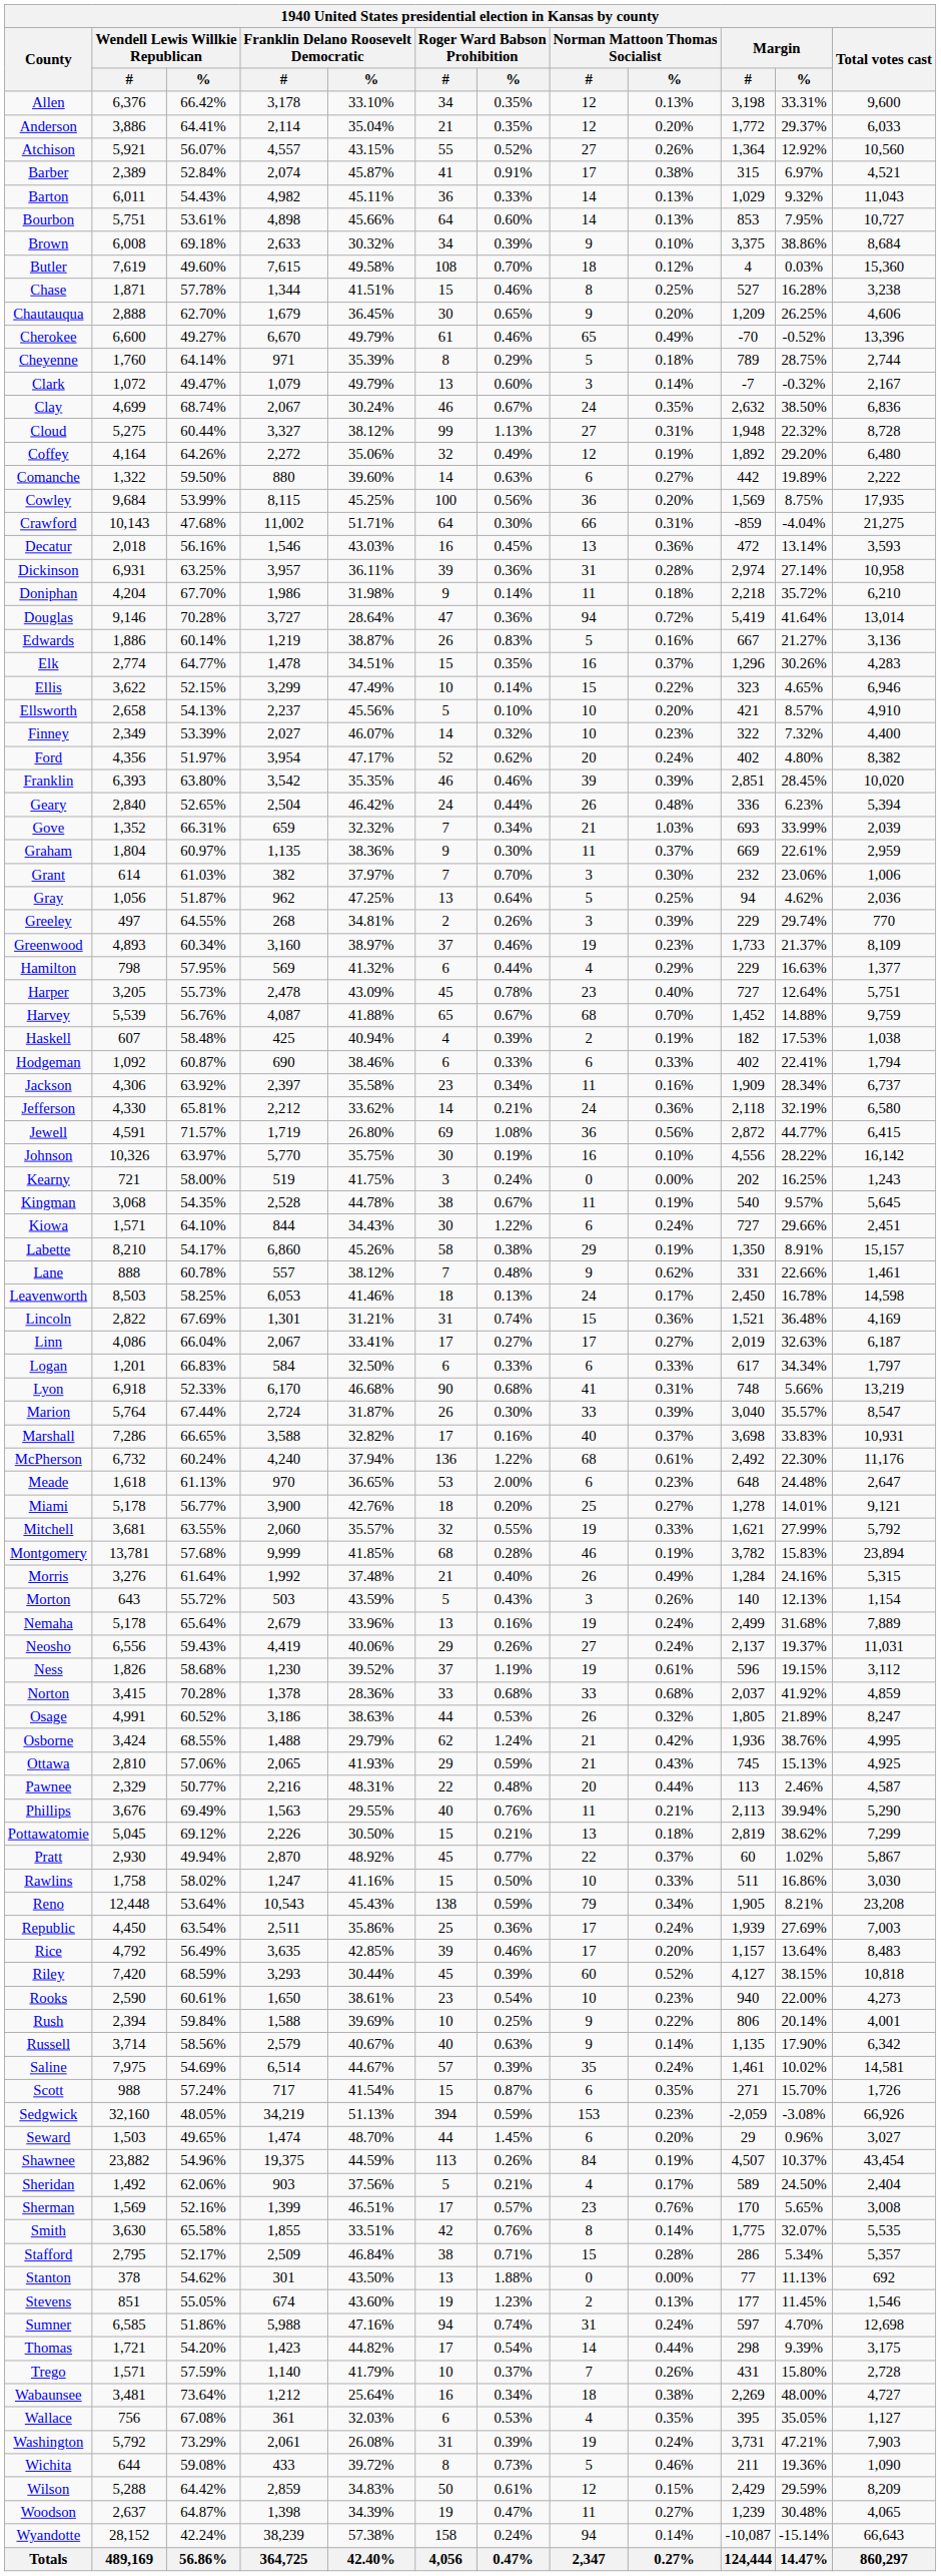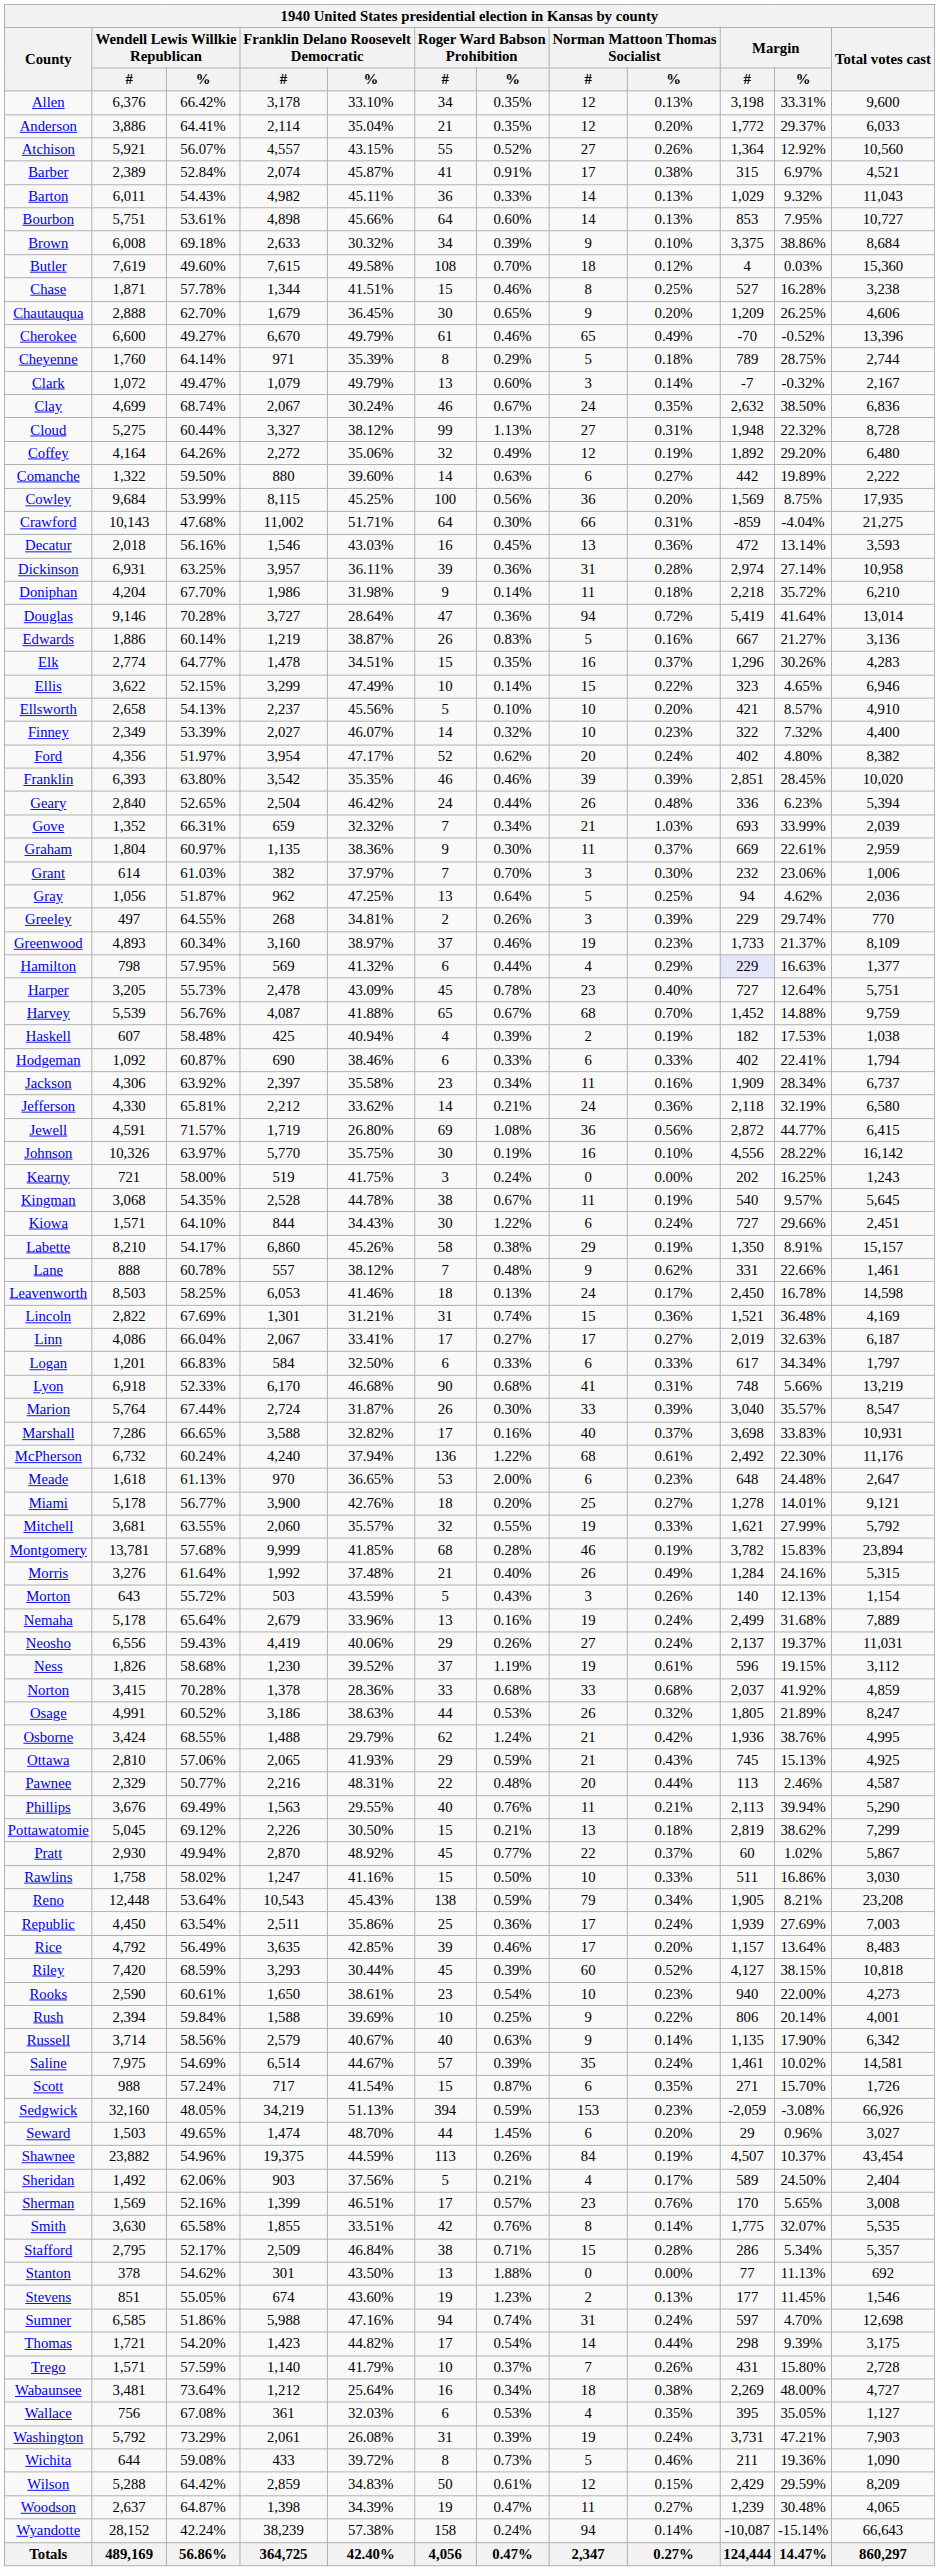Hamilton | Margin / #: no background -> lavender background
